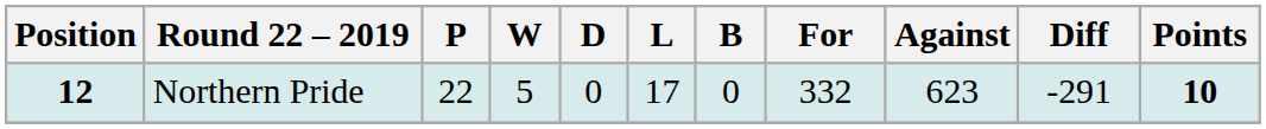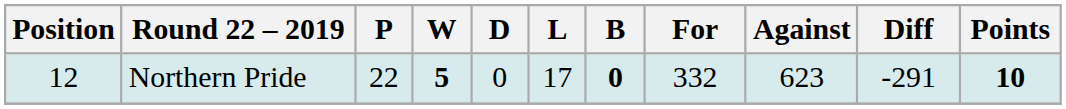Northern Pride | Position: bold -> normal
Northern Pride | W: normal -> bold
Northern Pride | B: normal -> bold
